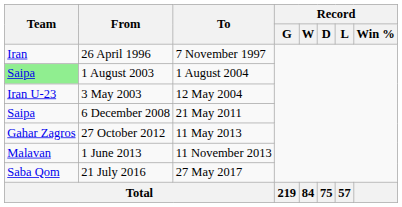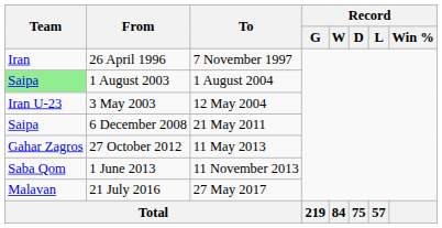1 June 2013 | Team: Malavan -> Saba Qom
21 July 2016 | Team: Saba Qom -> Malavan
